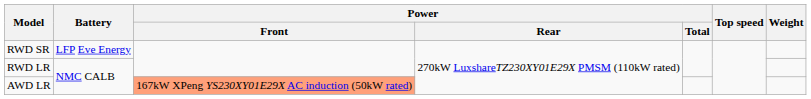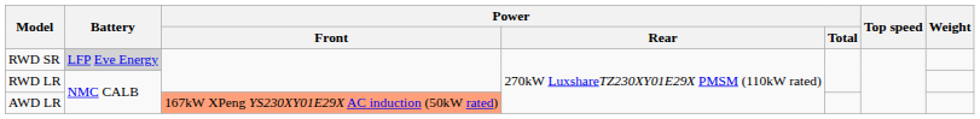RWD SR | Battery: no background -> lightgrey background
